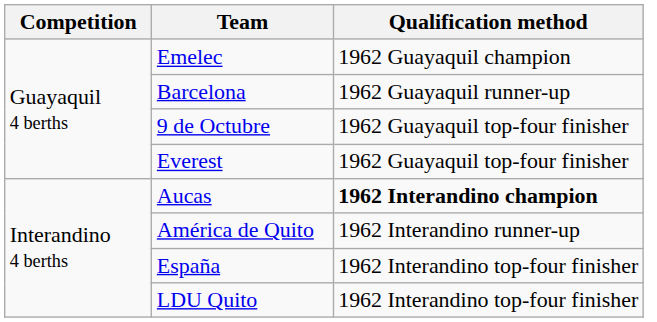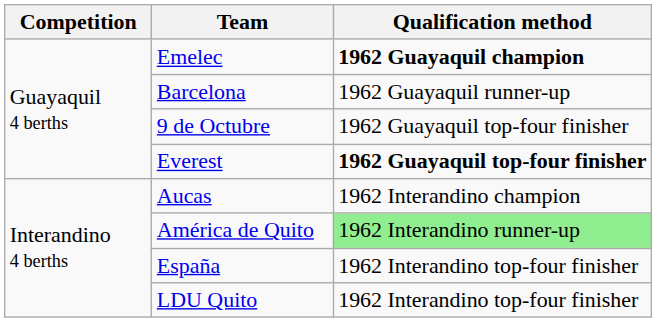Emelec | Qualification method: normal -> bold
Everest | Qualification method: normal -> bold
Aucas | Qualification method: bold -> normal
América de Quito | Qualification method: no background -> lightgreen background
